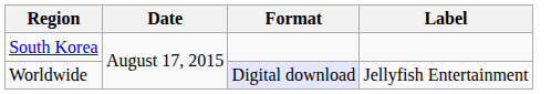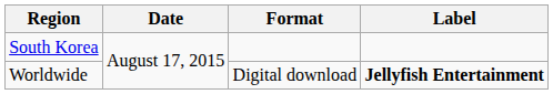Worldwide | Format: lavender background -> no background
Worldwide | Label: normal -> bold
